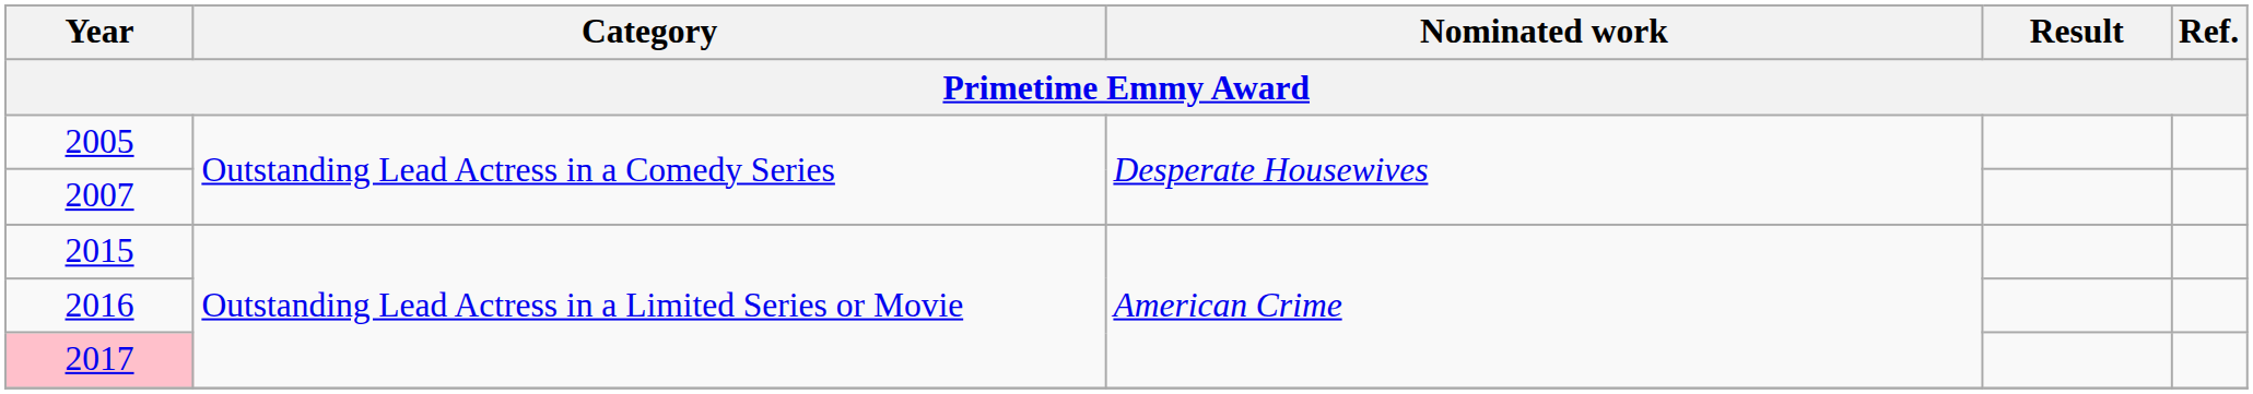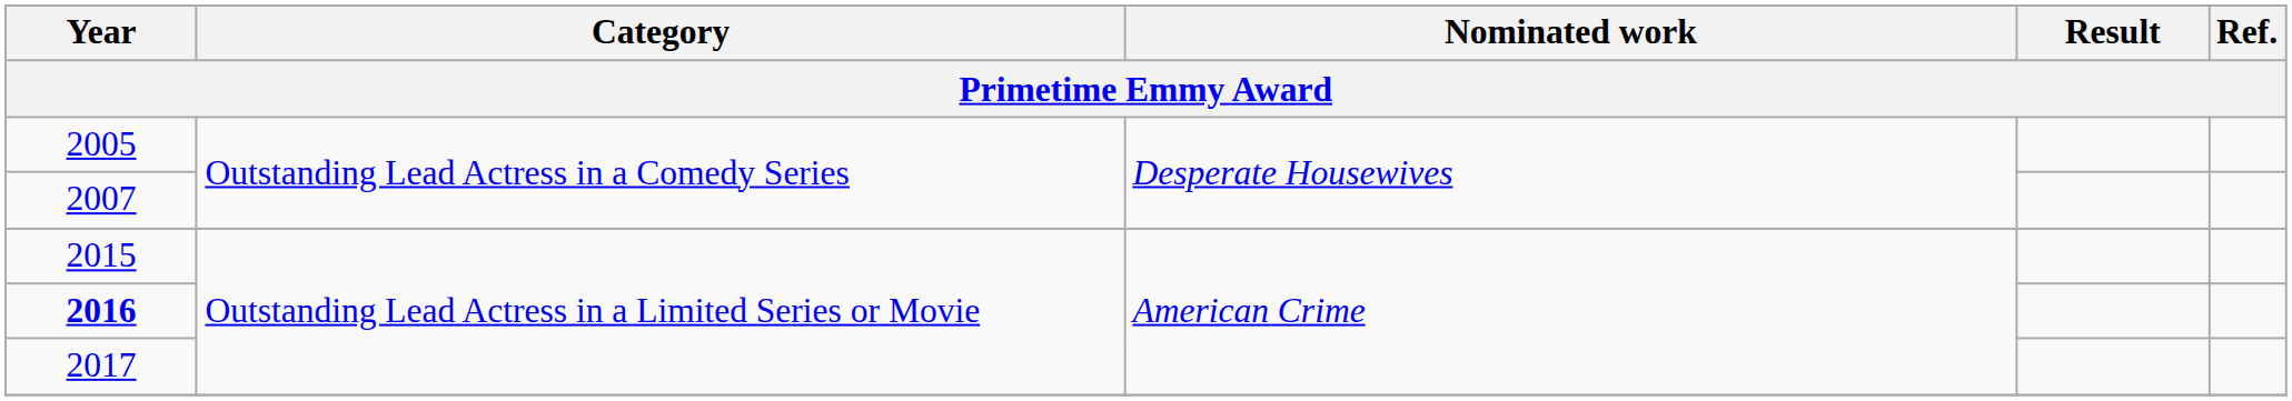2016 | Year: normal -> bold
2017 | Year: pink background -> no background
